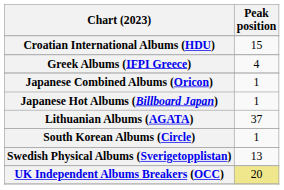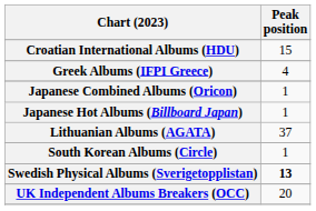Swedish Physical Albums (Sverigetopplistan) | Peak position: normal -> bold
UK Independent Albums Breakers (OCC) | Peak position: khaki background -> no background
